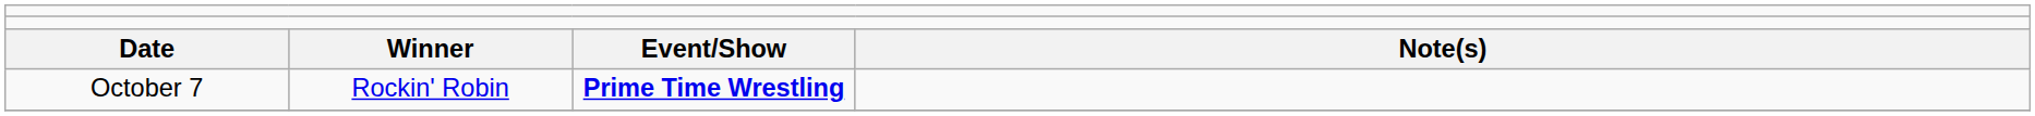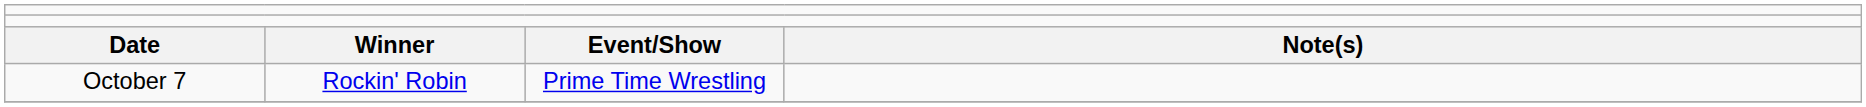October 7 | column 3: bold -> normal
